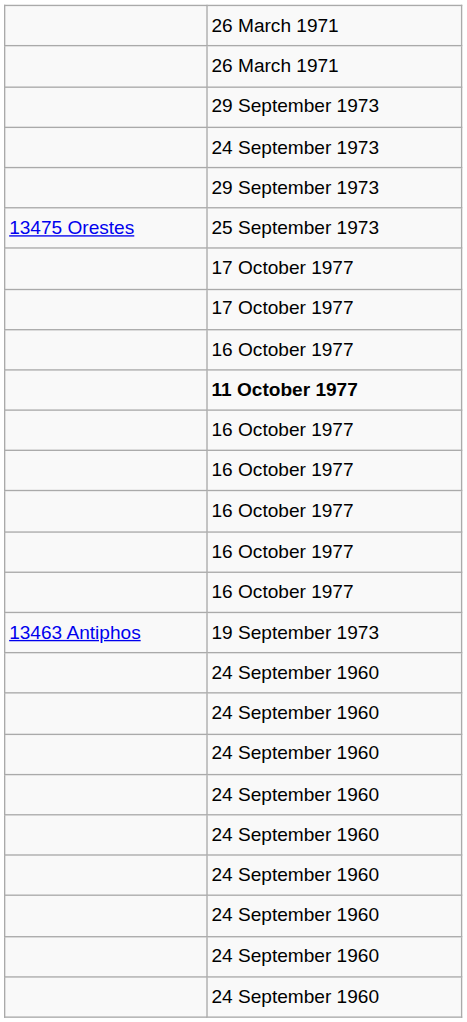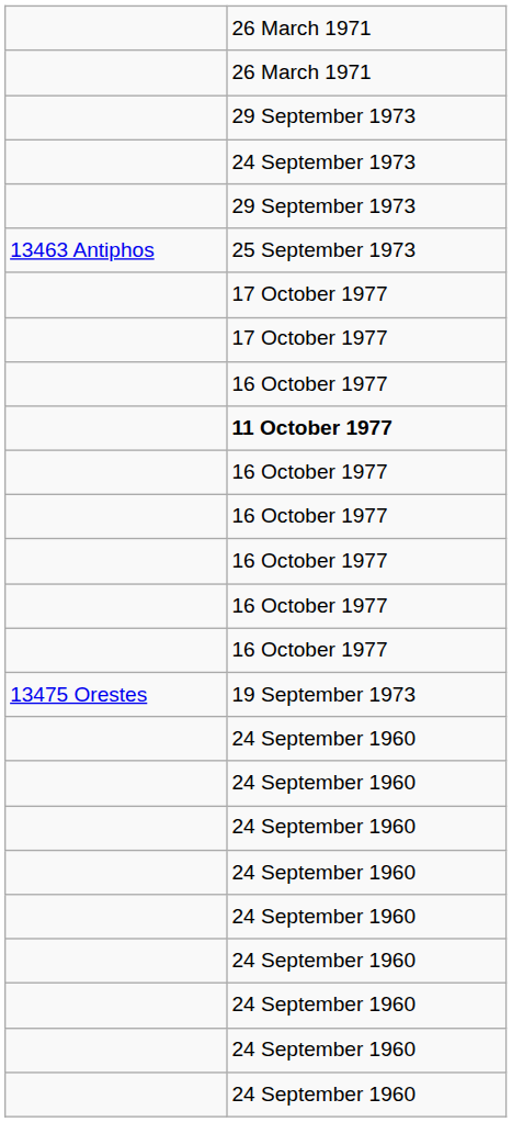row 6 | column 1: 13475 Orestes -> 13463 Antiphos
row 16 | column 1: 13463 Antiphos -> 13475 Orestes
